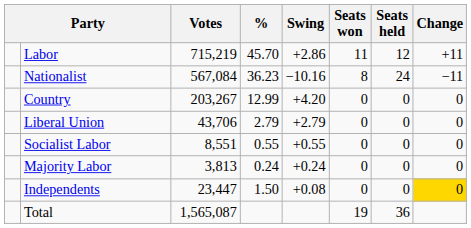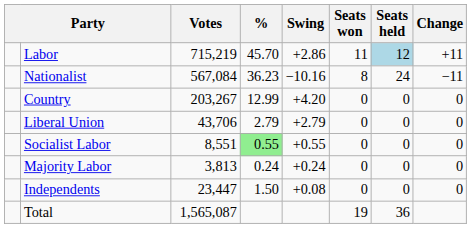Labor | Seats held: no background -> lightblue background
Socialist Labor | %: no background -> lightgreen background
Independents | Change: gold background -> no background
